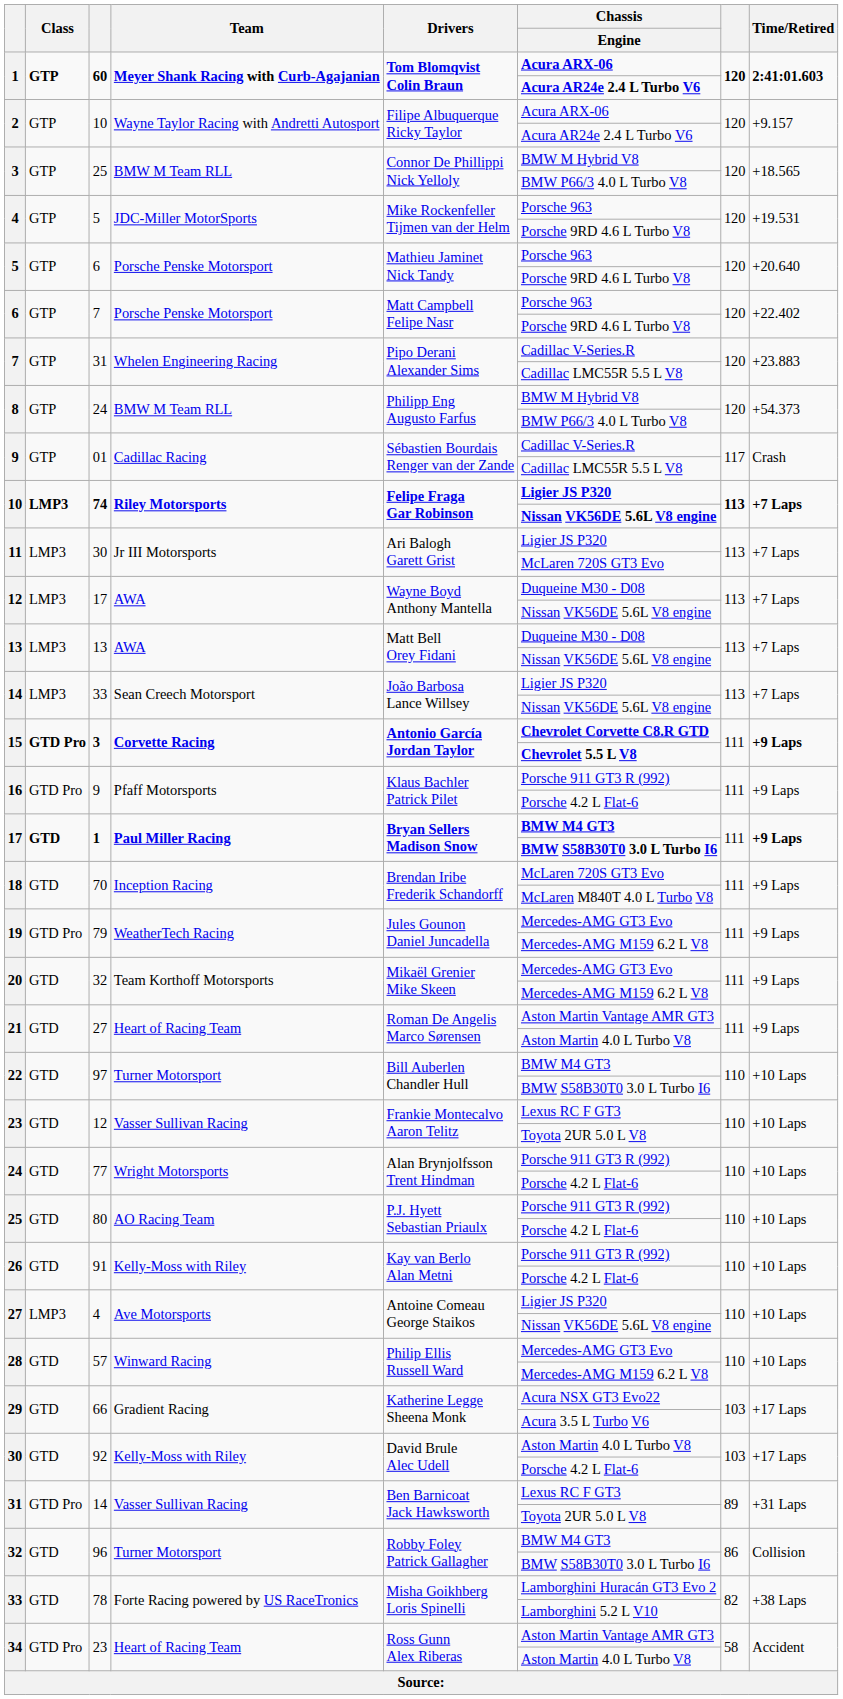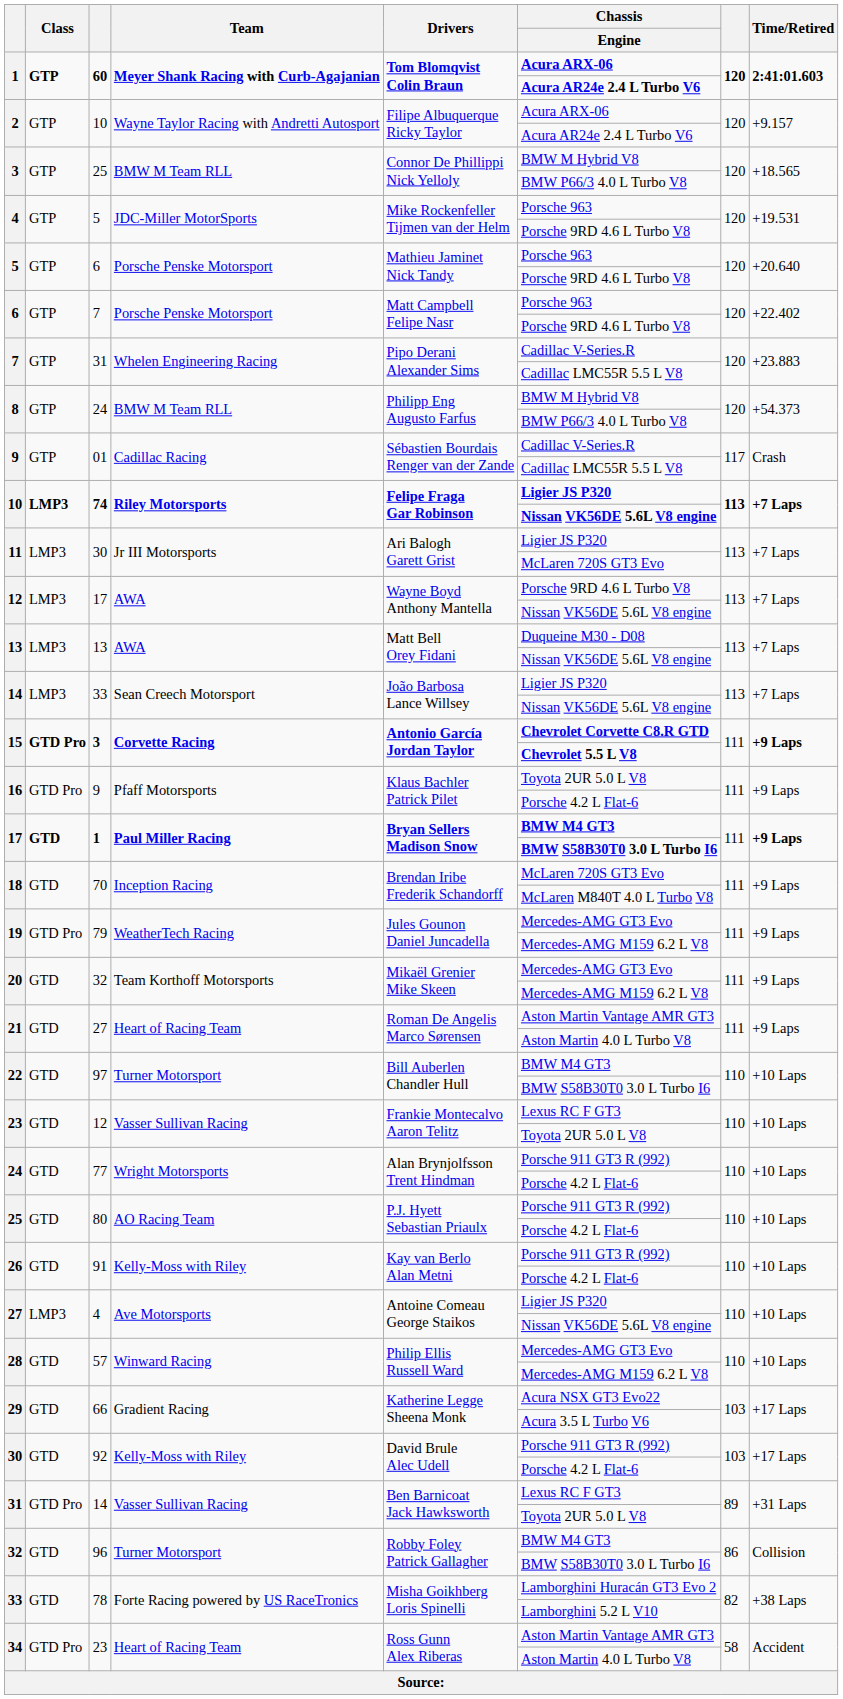row 25 | Chassis / Engine: Duqueine M30 - D08 -> Porsche 9RD 4.6 L Turbo V8
row 33 | Chassis / Engine: Porsche 911 GT3 R (992) -> Toyota 2UR 5.0 L V8
row 61 | Chassis / Engine: Aston Martin 4.0 L Turbo V8 -> Porsche 911 GT3 R (992)
